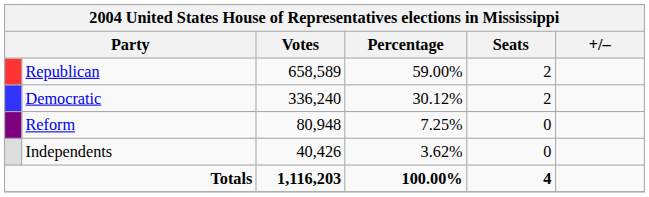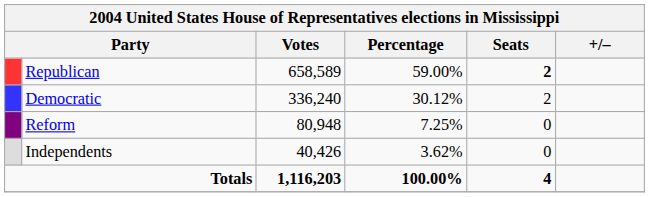Republican | Seats: normal -> bold
